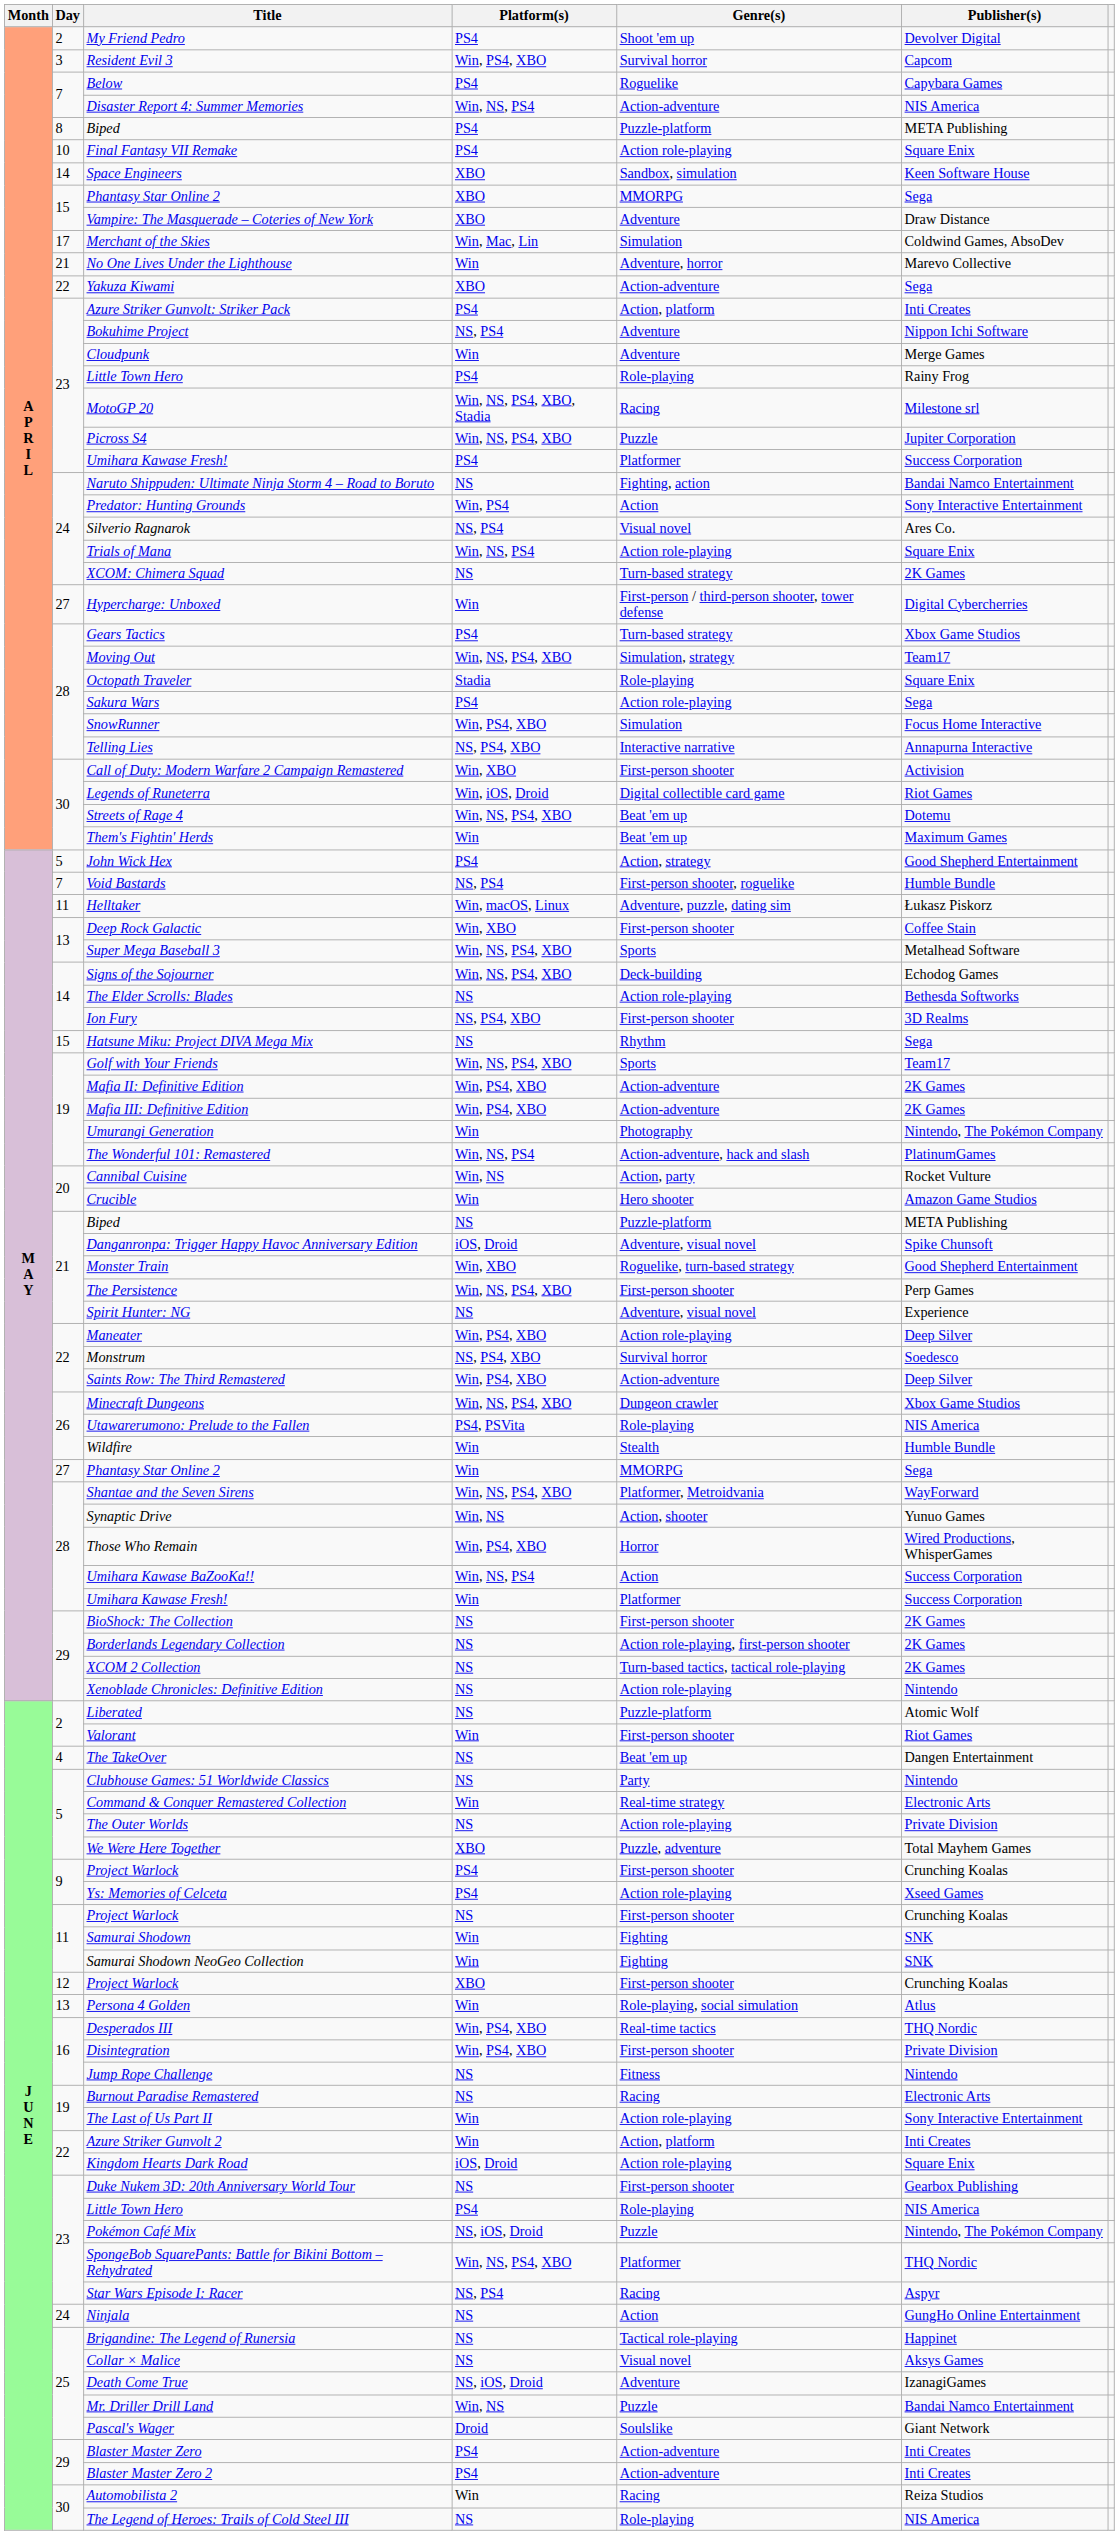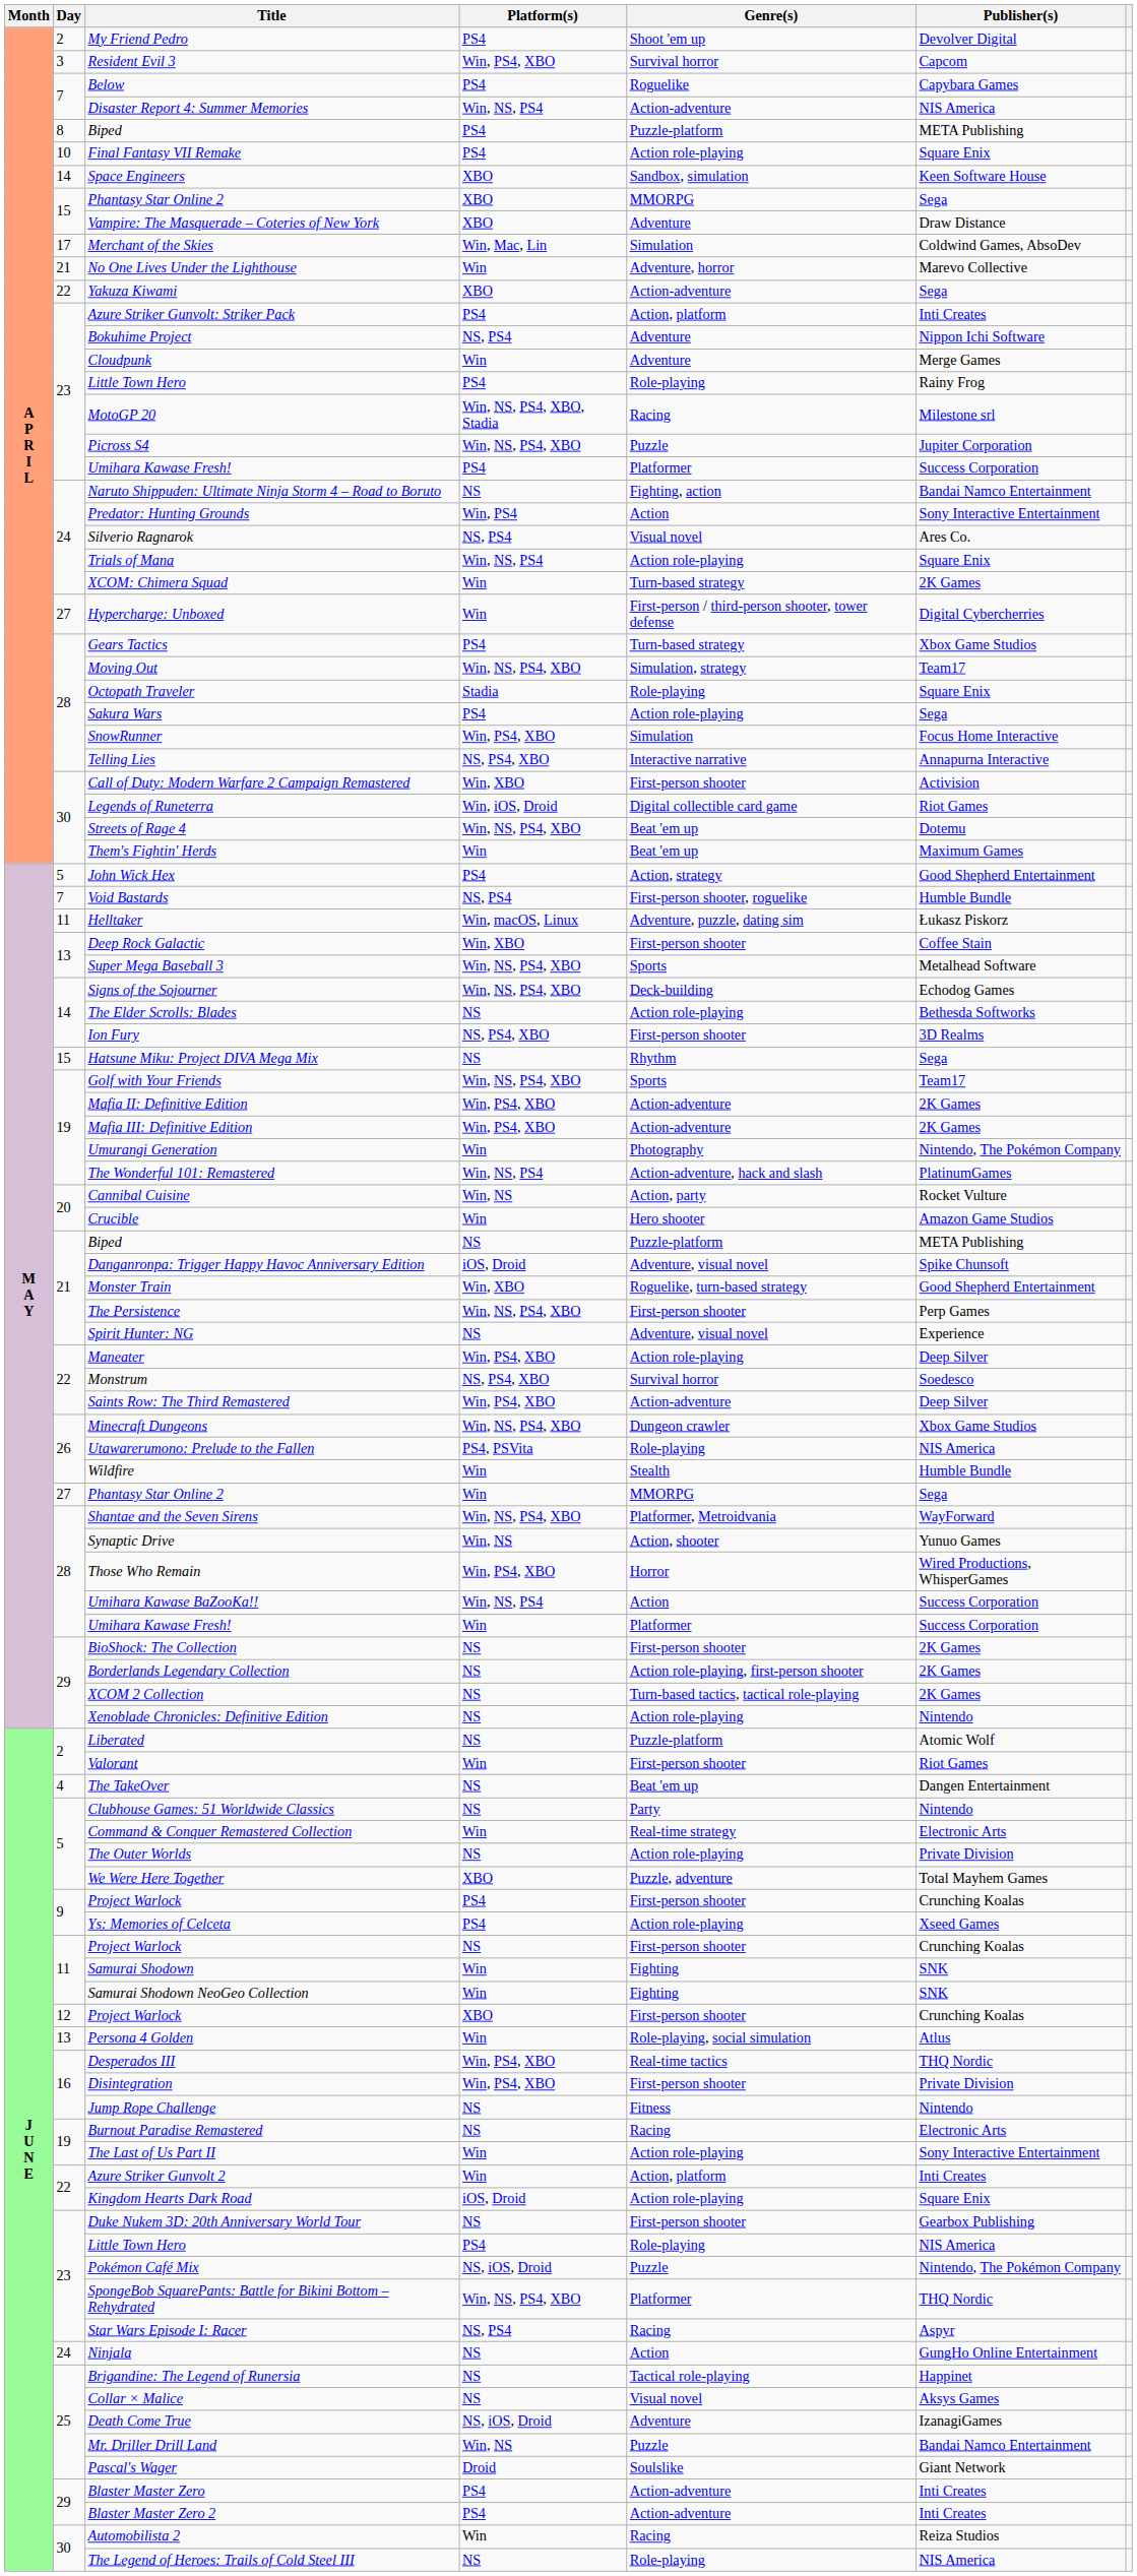XCOM: Chimera Squad | Platform(s): NS -> Win
